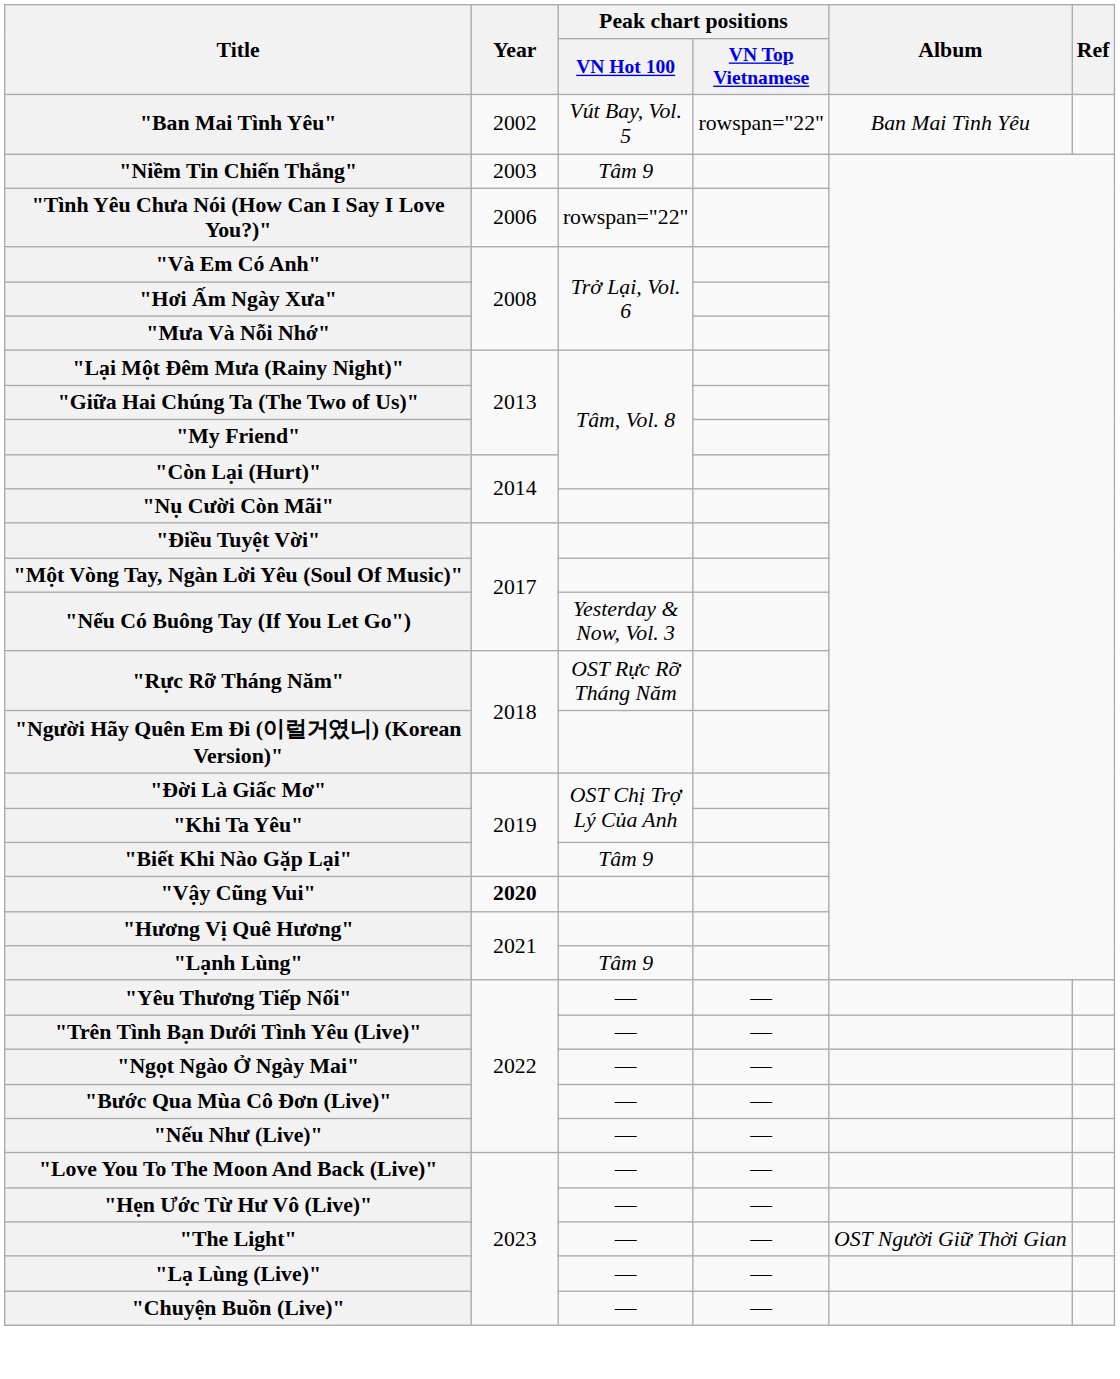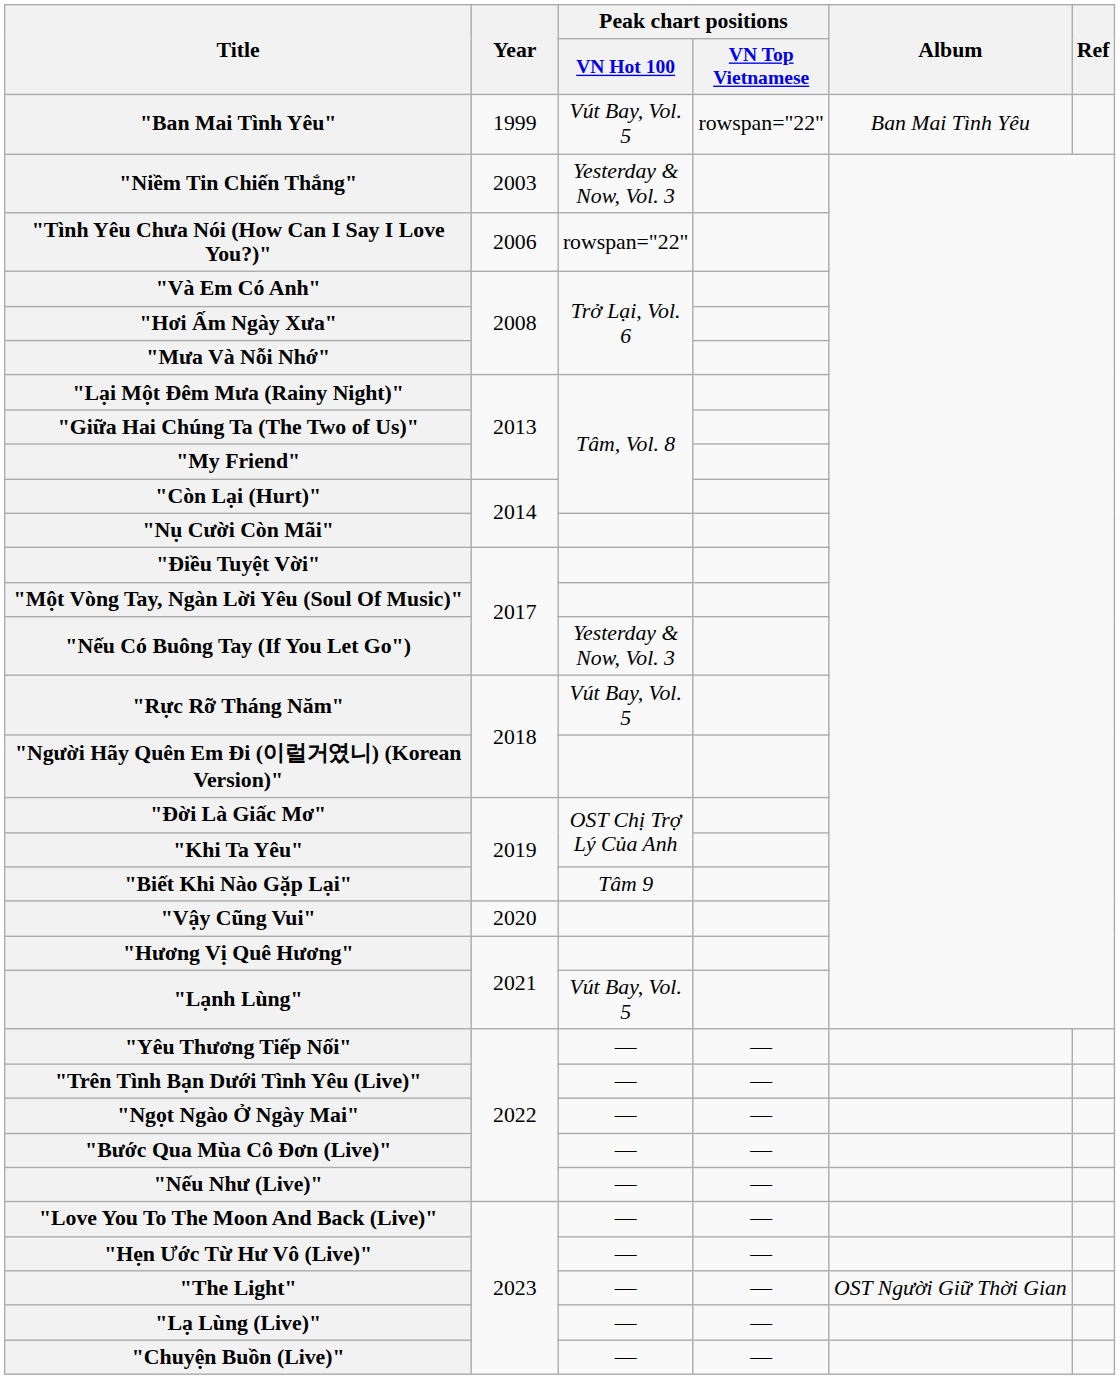"Ban Mai Tình Yêu" | Year: 2002 -> 1999
"Niềm Tin Chiến Thắng" | Peak chart positions / VN Hot 100: Tâm 9 -> Yesterday & Now, Vol. 3
"Rực Rỡ Tháng Năm" | Peak chart positions / VN Hot 100: OST Rực Rỡ Tháng Năm -> Vút Bay, Vol. 5
"Vậy Cũng Vui" | Year: bold -> normal
"Lạnh Lùng" | Peak chart positions / VN Hot 100: Tâm 9 -> Vút Bay, Vol. 5
